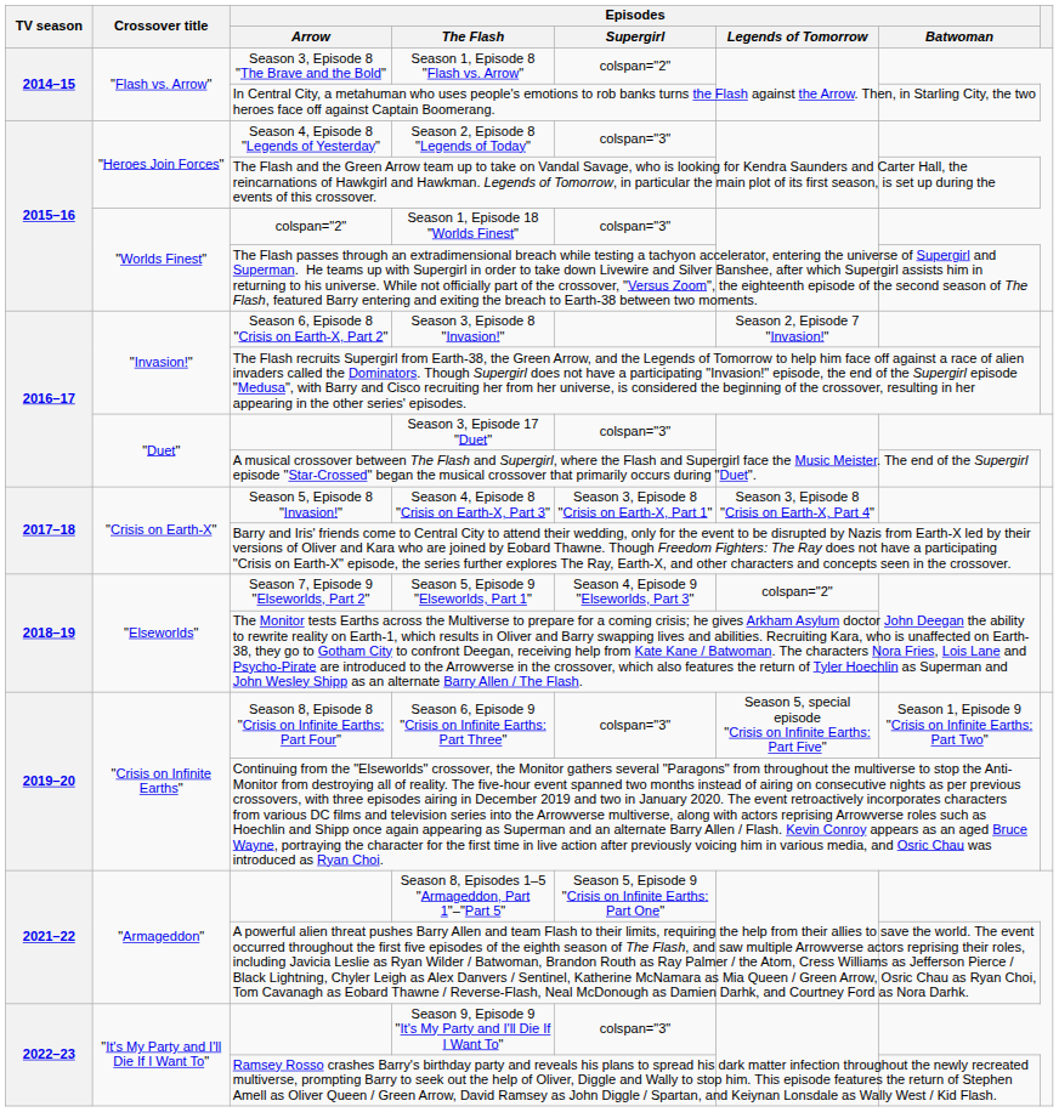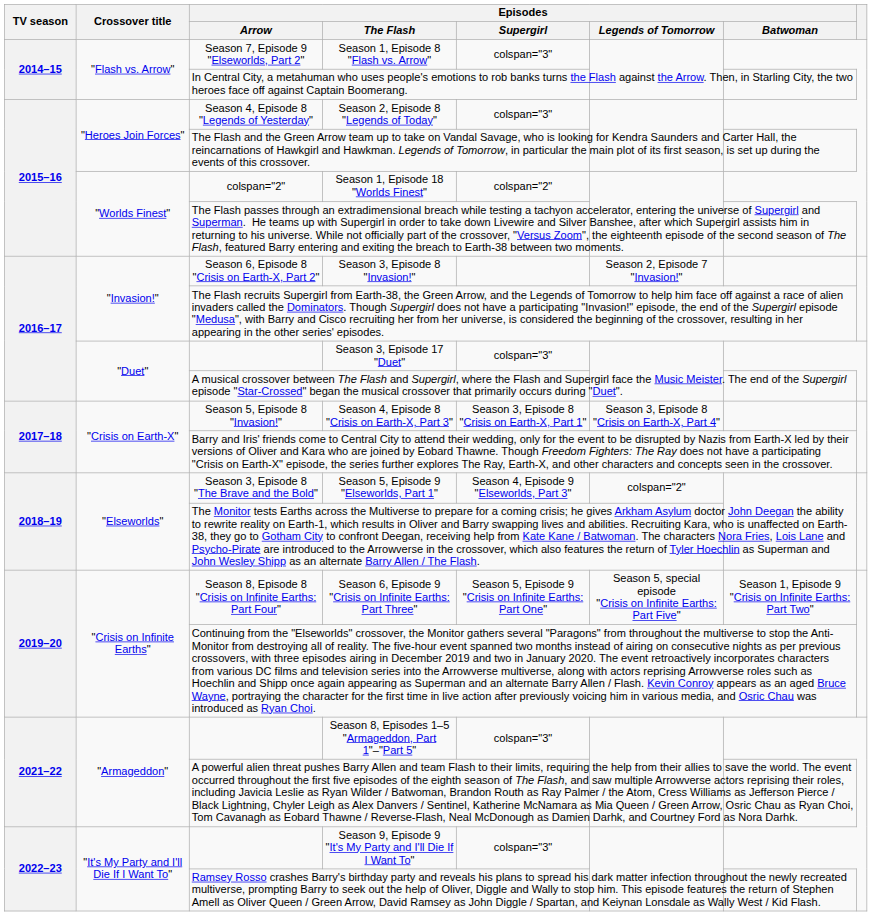Season 1, Episode 8 "Flash vs. Arrow" | Episodes / Arrow: Season 3, Episode 8 "The Brave and the Bold" -> Season 7, Episode 9 "Elseworlds, Part 2"
Season 1, Episode 8 "Flash vs. Arrow" | Episodes / Supergirl: colspan="2" -> colspan="3"
Season 1, Episode 18 "Worlds Finest" | Episodes / Supergirl: colspan="3" -> colspan="2"
Season 5, Episode 9 "Elseworlds, Part 1" | Episodes / Arrow: Season 7, Episode 9 "Elseworlds, Part 2" -> Season 3, Episode 8 "The Brave and the Bold"
Season 6, Episode 9 "Crisis on Infinite Earths: Part Three" | Episodes / Supergirl: colspan="3" -> Season 5, Episode 9 "Crisis on Infinite Earths: Part One"
Season 8, Episodes 1–5 "Armageddon, Part 1"–"Part 5" | Episodes / Supergirl: Season 5, Episode 9 "Crisis on Infinite Earths: Part One" -> colspan="3"
